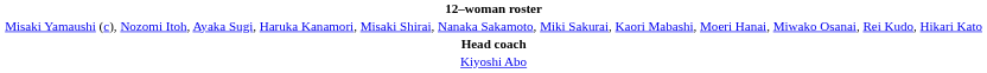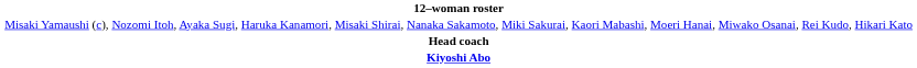row 4 | column 1: normal -> bold
